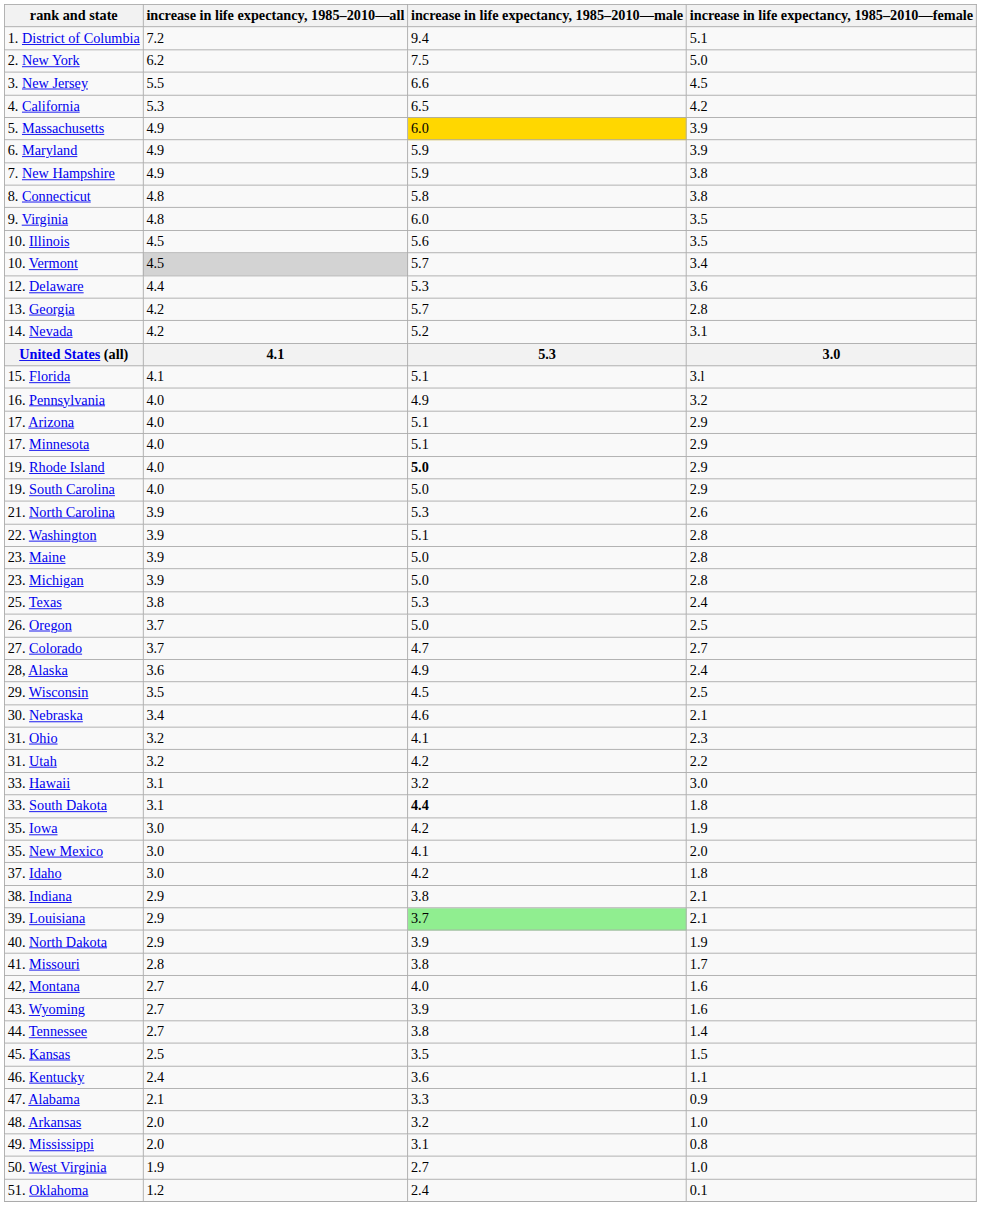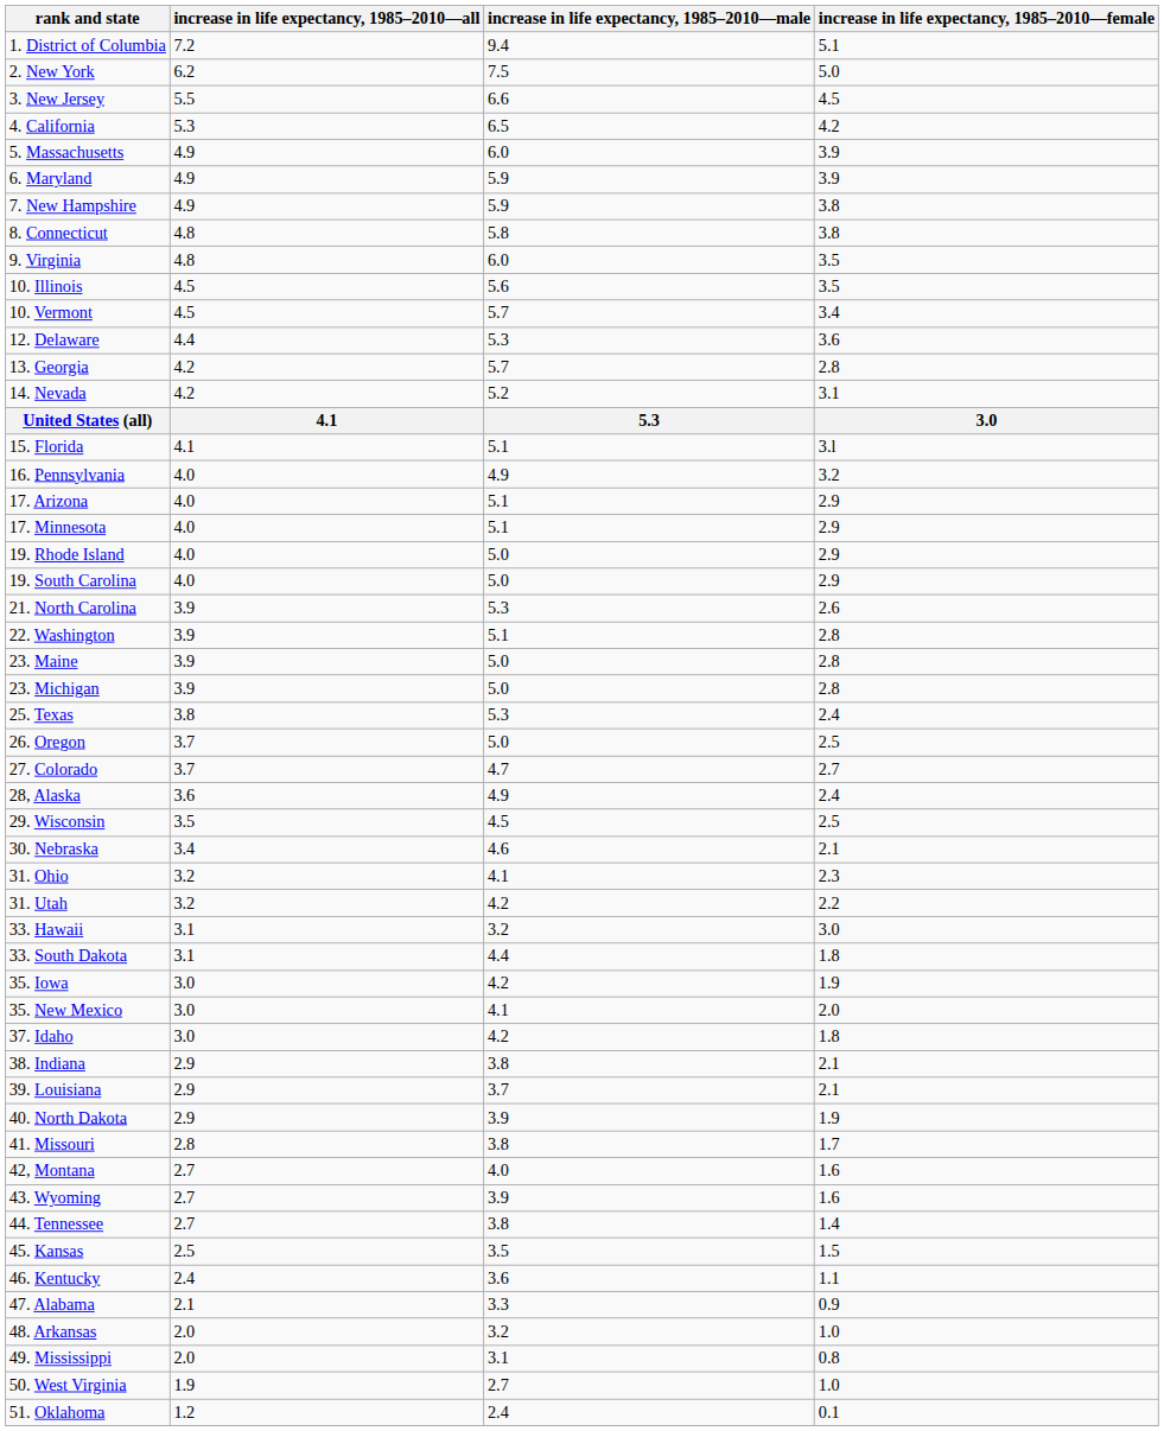5. Massachusetts | increase in life expectancy, 1985–2010—male: gold background -> no background
10. Vermont | increase in life expectancy, 1985–2010—all: lightgrey background -> no background
19. Rhode Island | increase in life expectancy, 1985–2010—male: bold -> normal
33. South Dakota | increase in life expectancy, 1985–2010—male: bold -> normal
39. Louisiana | increase in life expectancy, 1985–2010—male: lightgreen background -> no background
